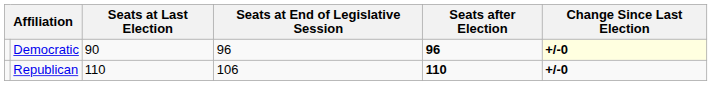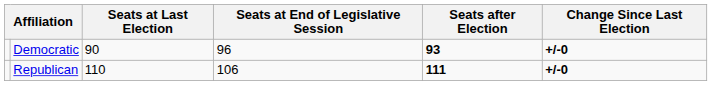Democratic | Seats after Election: 96 -> 93
Democratic | Change Since Last Election: lightyellow background -> no background
Republican | Seats after Election: 110 -> 111
